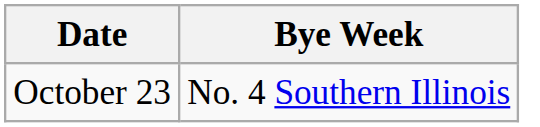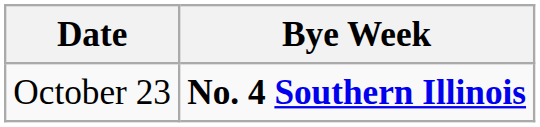October 23 | Bye Week: normal -> bold
